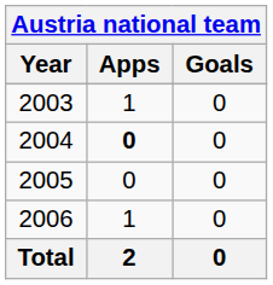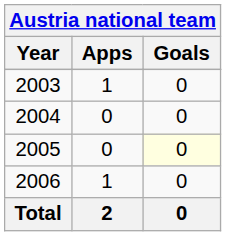2004 | Apps: bold -> normal
2005 | Goals: no background -> lightyellow background
